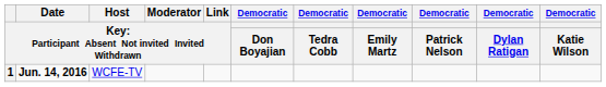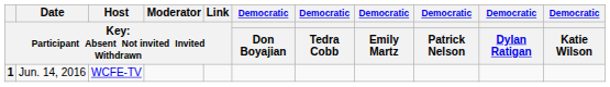1 | column 2: bold -> normal
